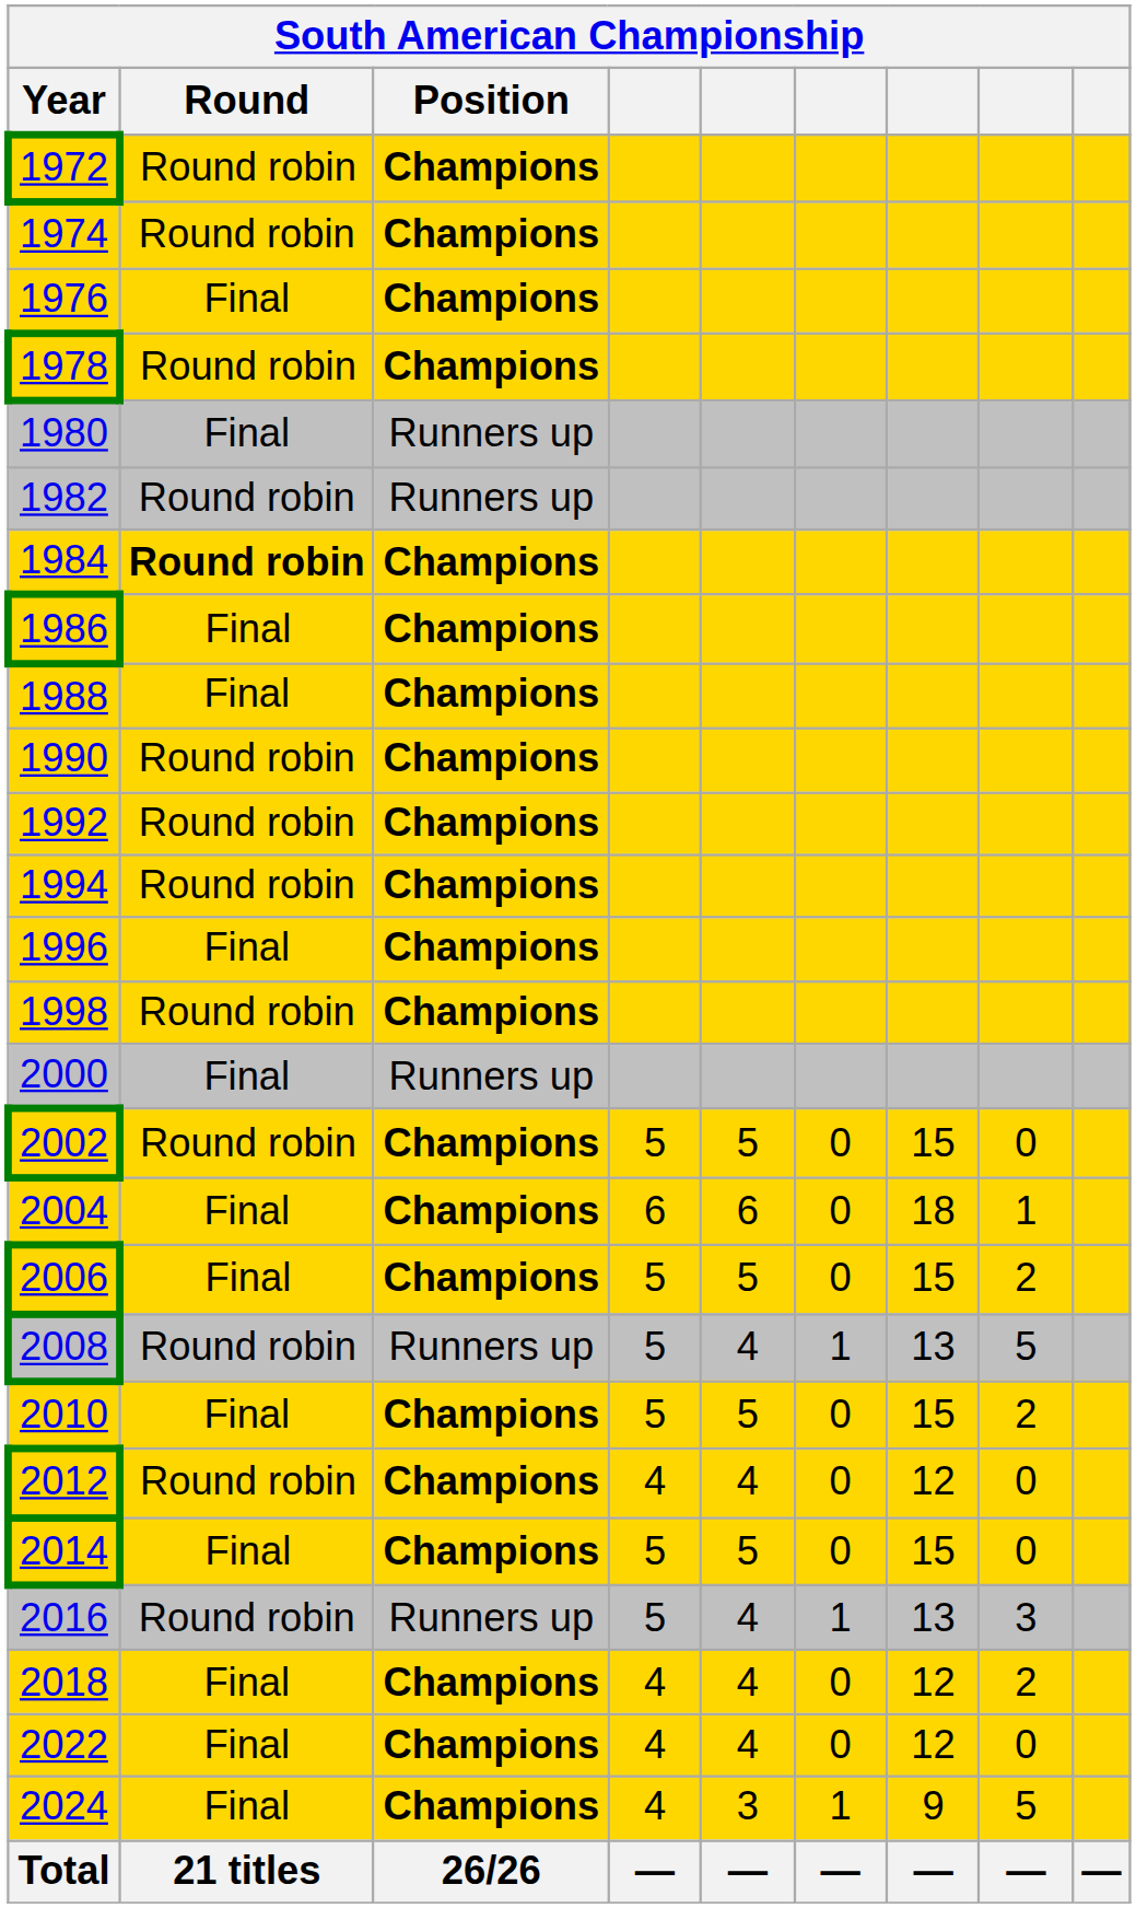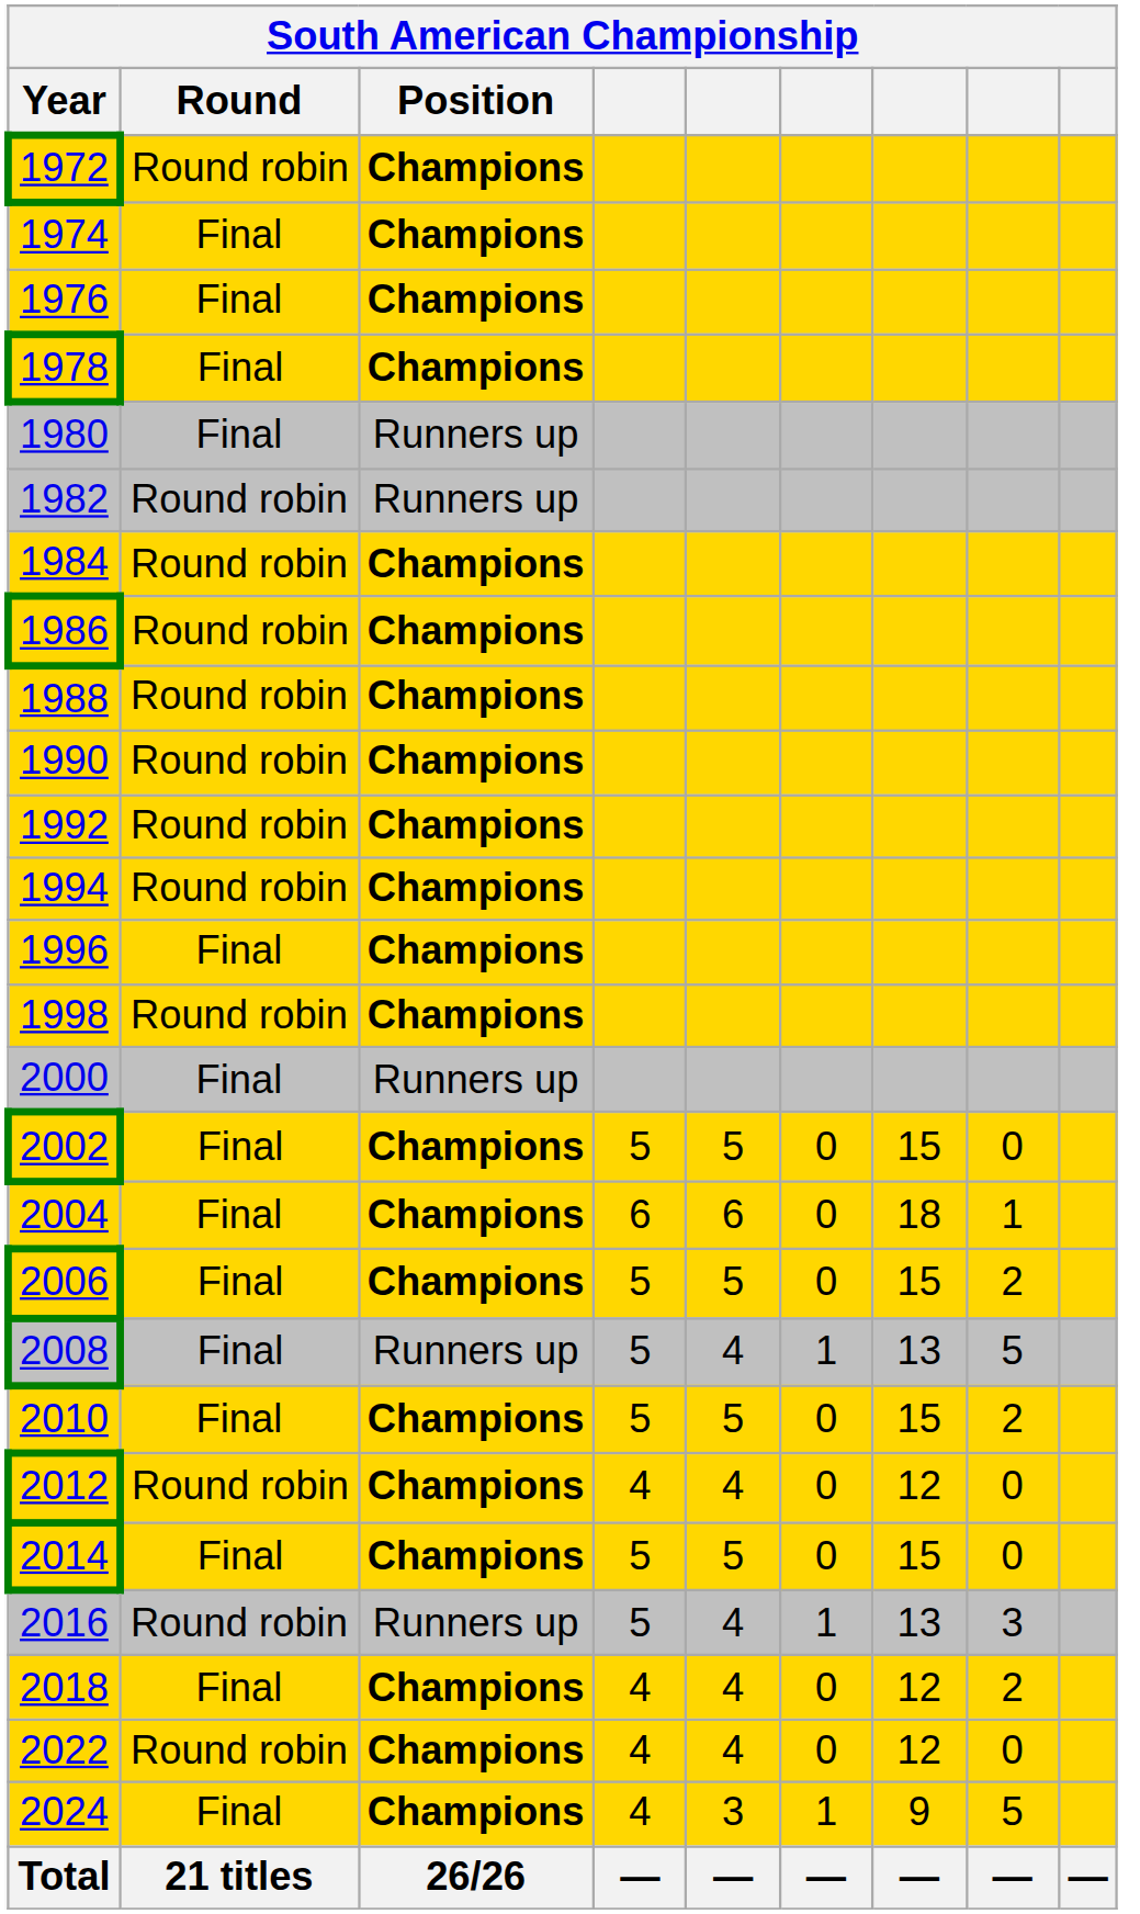1974 | Round: Round robin -> Final
1978 | Round: Round robin -> Final
1984 | Round: bold -> normal
1986 | Round: Final -> Round robin
1988 | Round: Final -> Round robin
2002 | Round: Round robin -> Final
2008 | Round: Round robin -> Final
2022 | Round: Final -> Round robin
